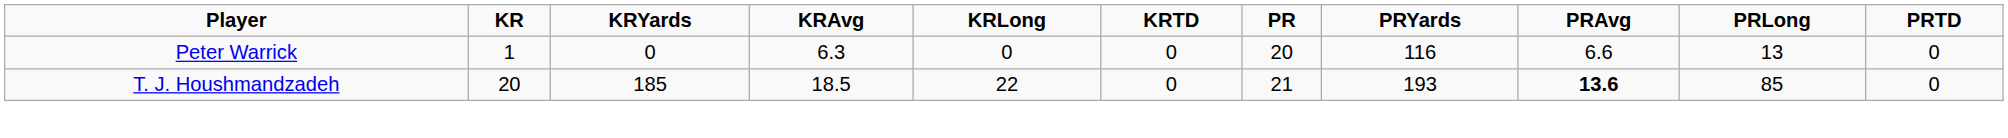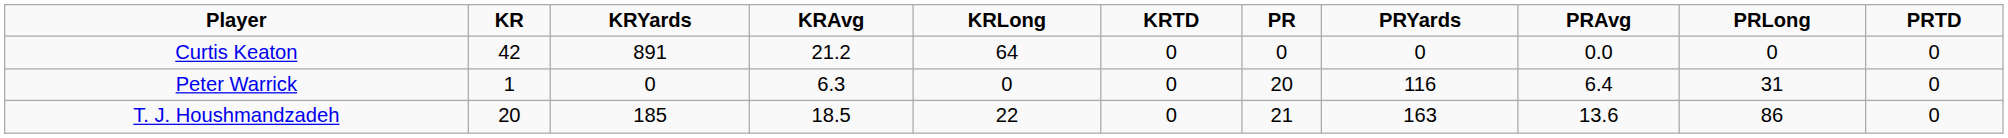+ row: Curtis Keaton | 42 | 891 | 21.2 | 64 | 0 | 0 | 0 | 0.0 | 0 | 0
Peter Warrick | PRAvg: 6.6 -> 6.4
Peter Warrick | PRLong: 13 -> 31
T. J. Houshmandzadeh | PRYards: 193 -> 163
T. J. Houshmandzadeh | PRAvg: bold -> normal
T. J. Houshmandzadeh | PRLong: 85 -> 86
